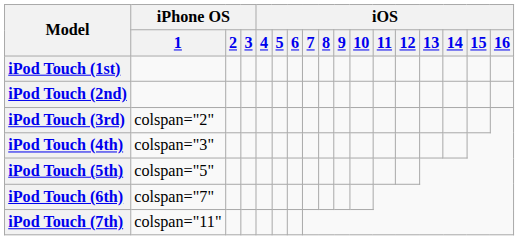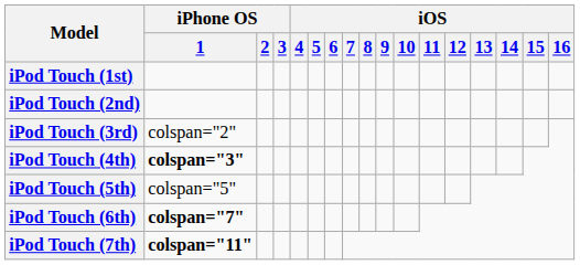iPod Touch (4th) | iPhone OS / 1: normal -> bold
iPod Touch (6th) | iPhone OS / 1: normal -> bold
iPod Touch (7th) | iPhone OS / 1: normal -> bold
